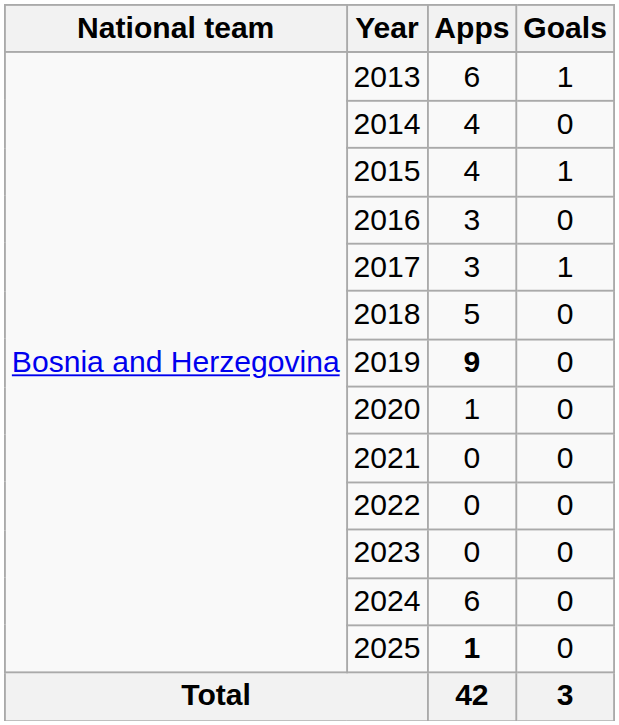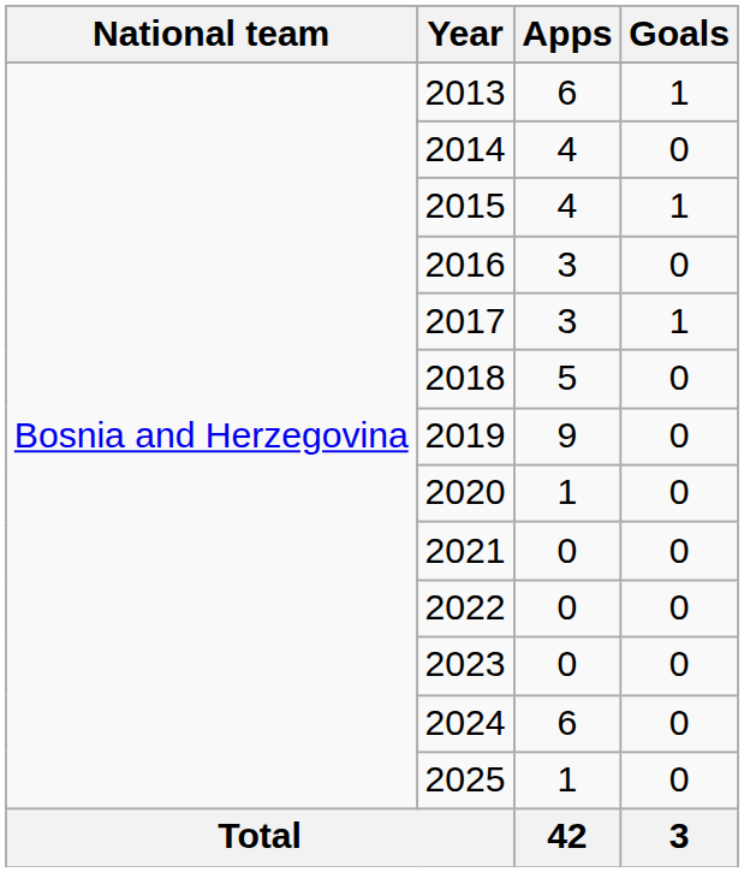2019 | Apps: bold -> normal
2025 | Apps: bold -> normal
